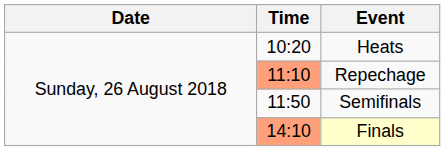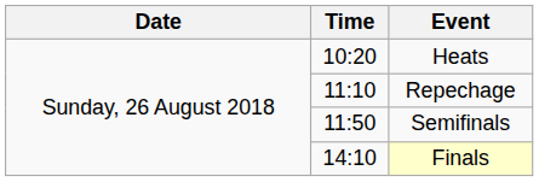Repechage | Time: lightsalmon background -> no background
Finals | Time: lightsalmon background -> no background
